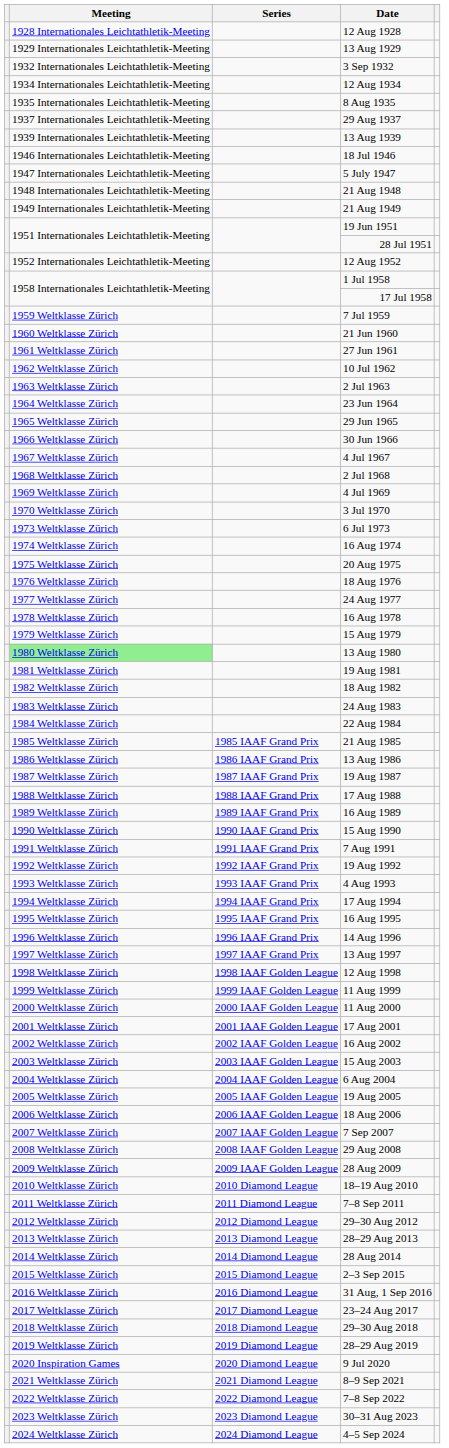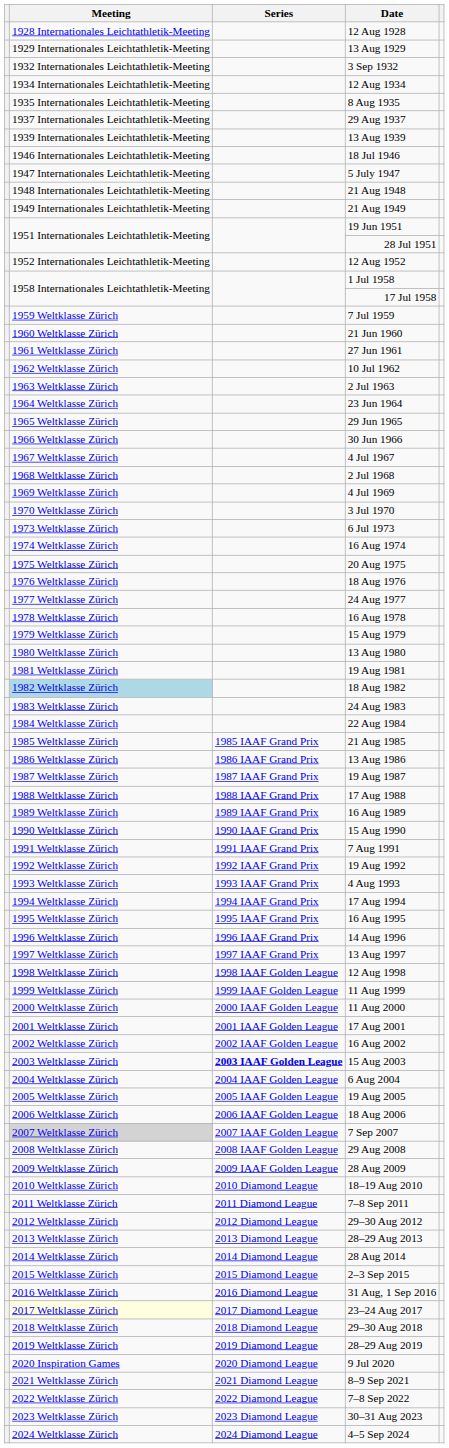13 Aug 1980 | Meeting: lightgreen background -> no background
18 Aug 1982 | Meeting: no background -> lightblue background
15 Aug 2003 | Series: normal -> bold
7 Sep 2007 | Meeting: no background -> lightgrey background
23–24 Aug 2017 | Meeting: no background -> lightyellow background
